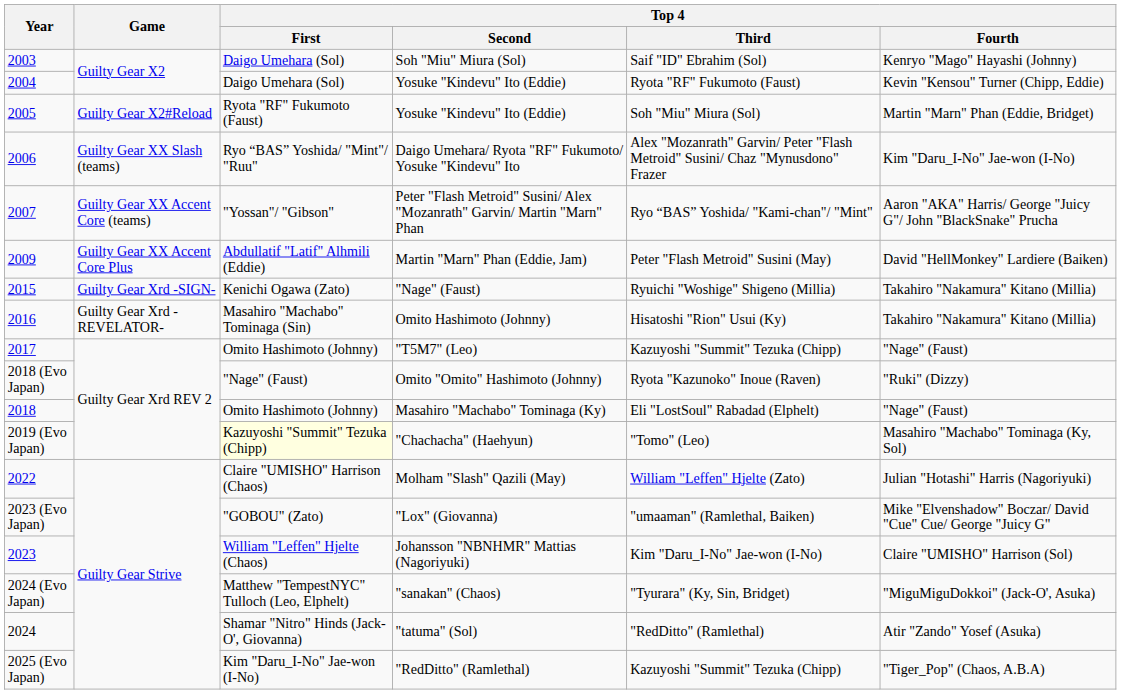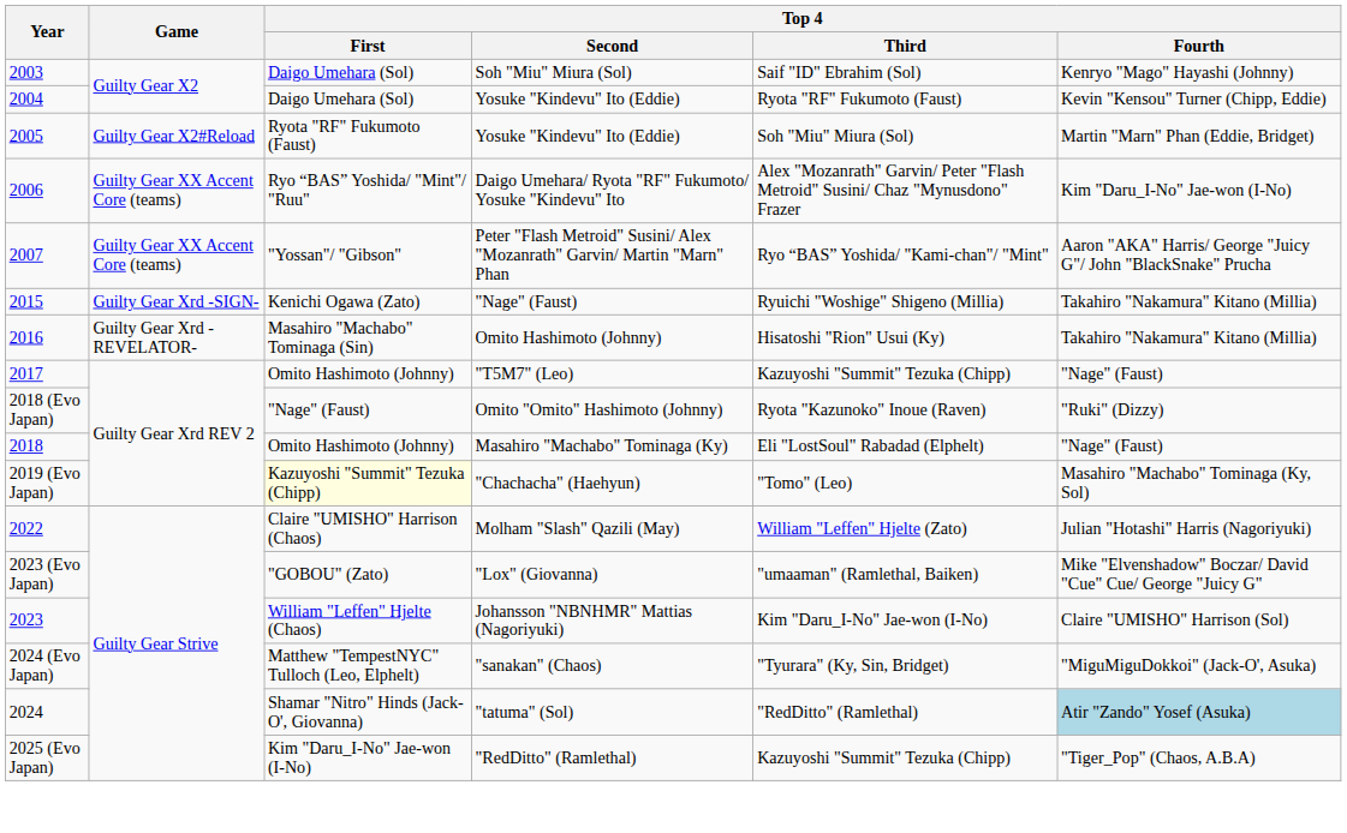Daigo Umehara/ Ryota "RF" Fukumoto/ Yosuke "Kindevu" Ito | Game: Guilty Gear XX Slash (teams) -> Guilty Gear XX Accent Core (teams)
- row: 2009 | Guilty Gear XX Accent Core Plus | Abdullatif "Latif" Alhmili (Eddie) | Martin "Marn" Phan (Eddie, Jam) | Peter "Flash Metroid" Susini (May) | David "HellMonkey" Lardiere (Baiken)
"tatuma" (Sol) | Top 4 / Fourth: no background -> lightblue background
